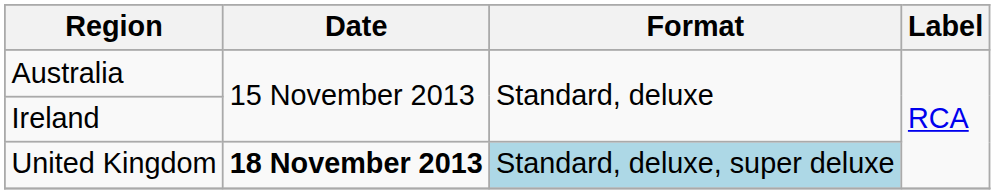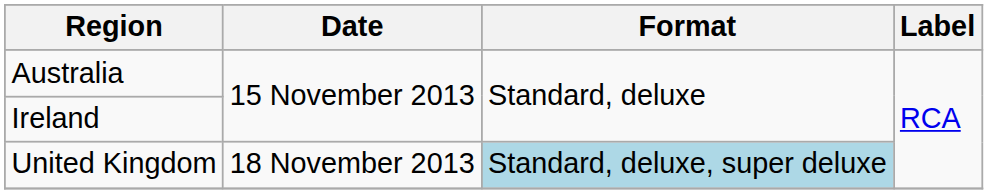United Kingdom | Date: bold -> normal
